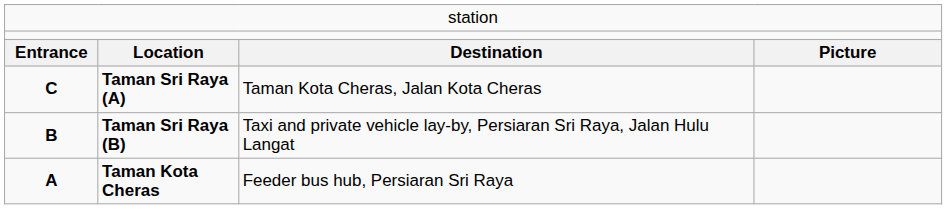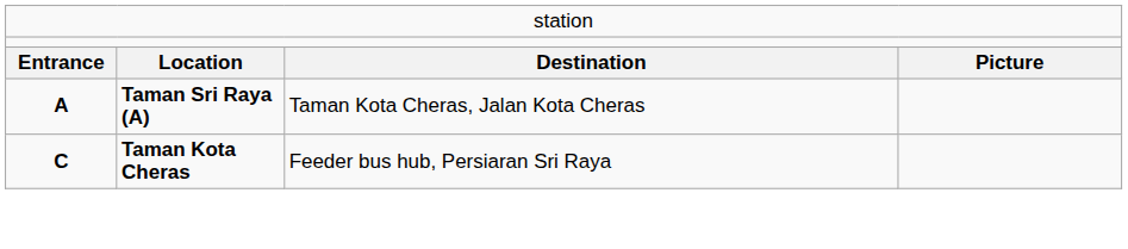Taman Sri Raya (A) | column 1: C -> A
- row: B | Taman Sri Raya (B) | Taxi and private vehicle lay-by, Persiaran Sri Raya, Jalan Hulu Langat
Taman Kota Cheras | column 1: A -> C
